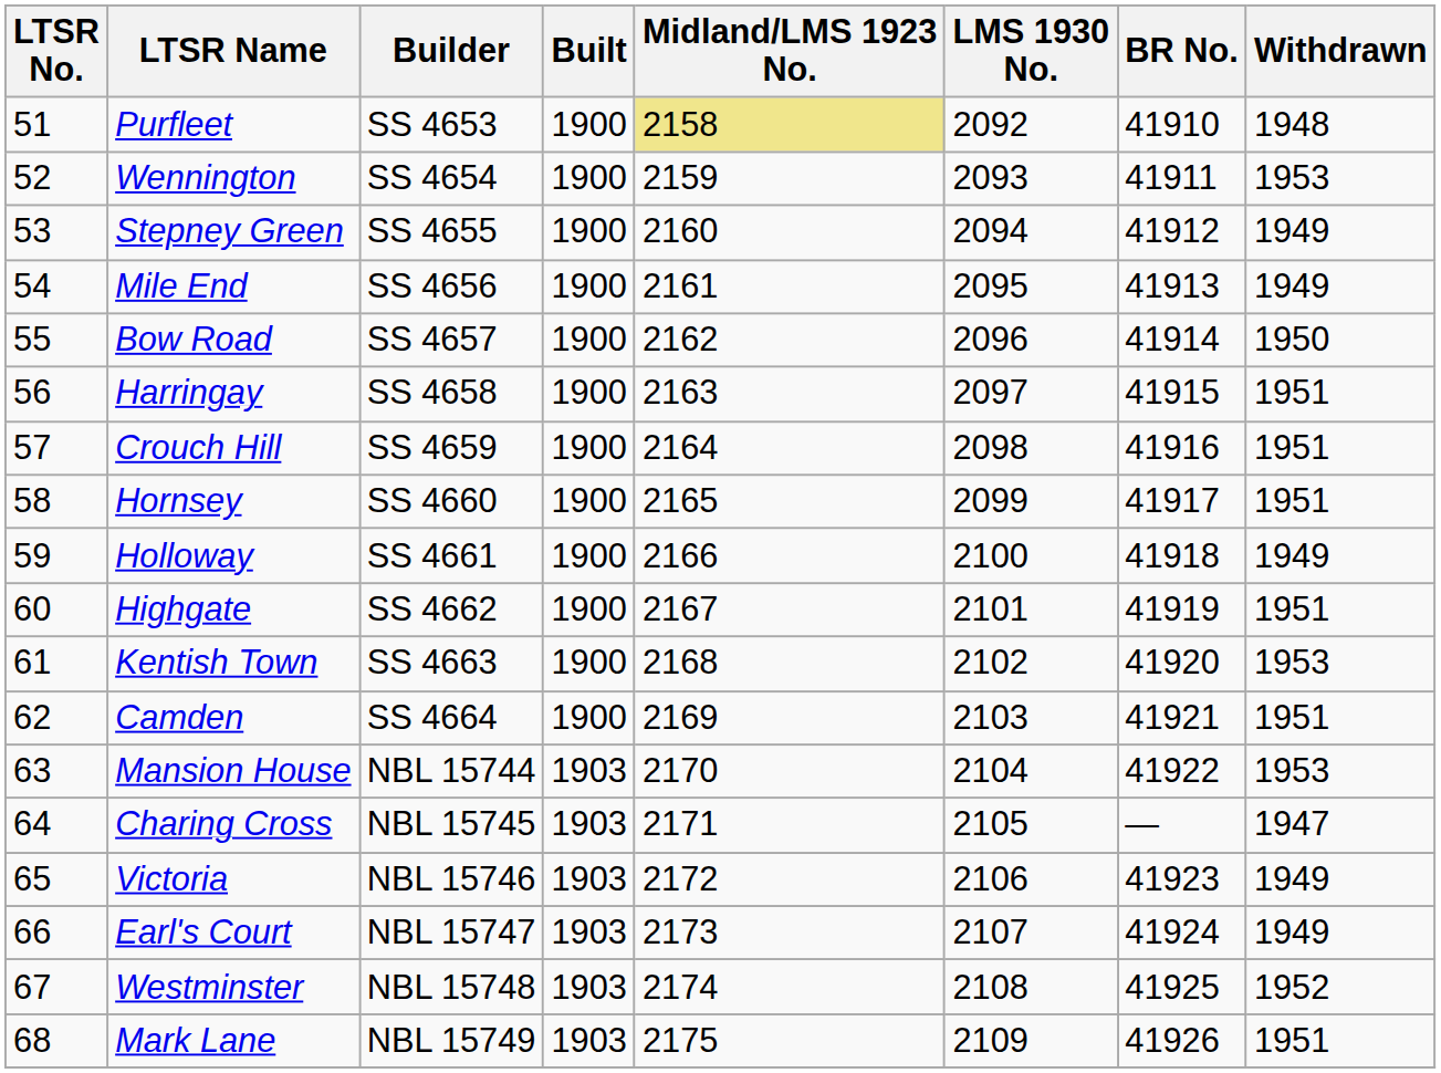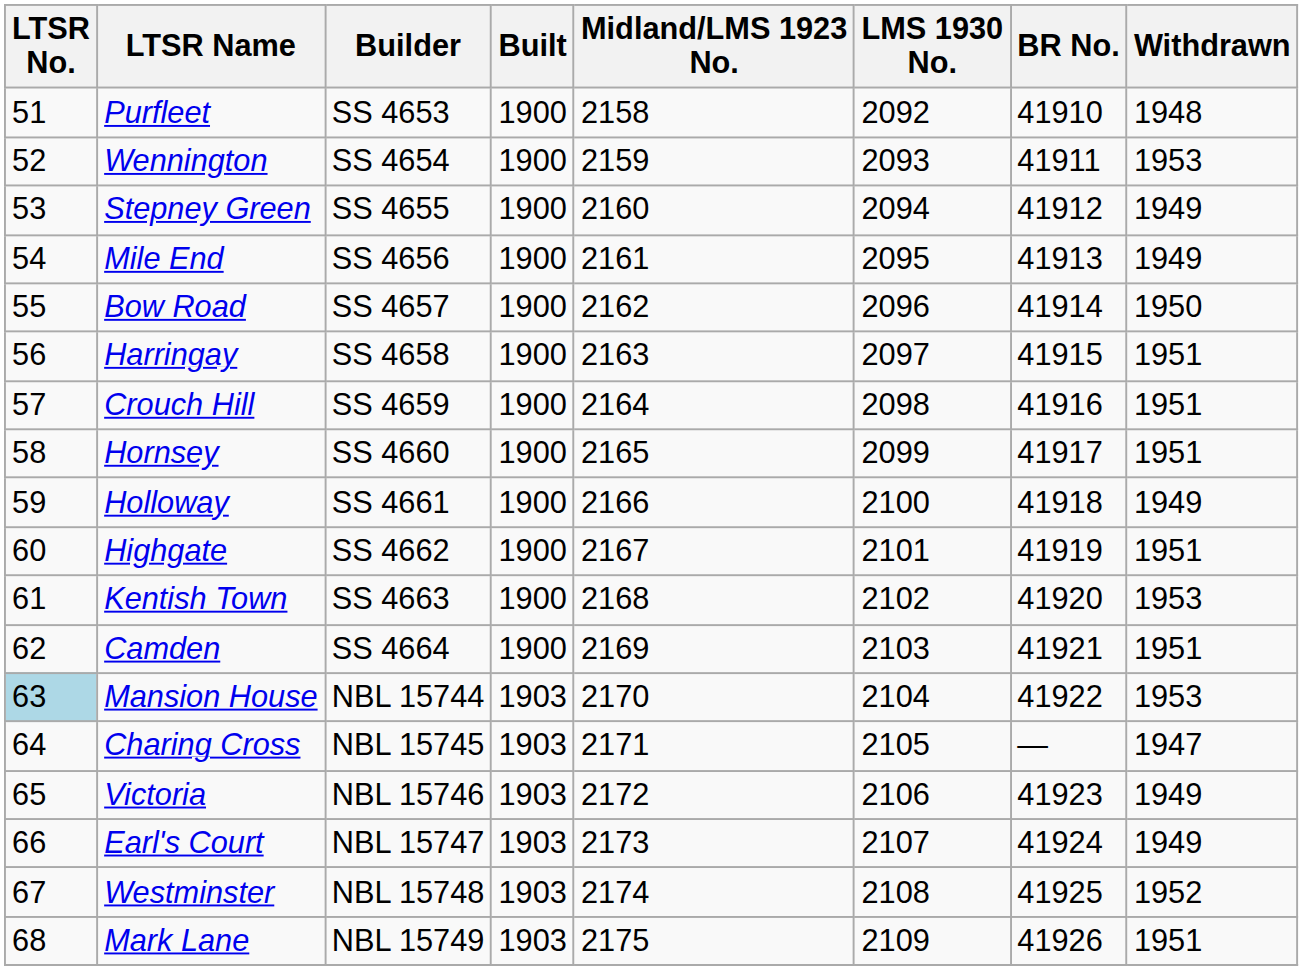Purfleet | Midland/LMS 1923 No.: khaki background -> no background
Mansion House | LTSR No.: no background -> lightblue background
